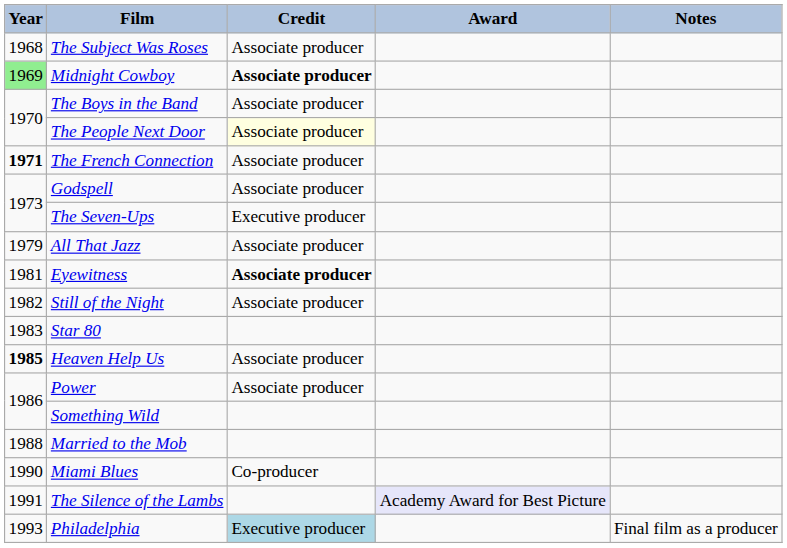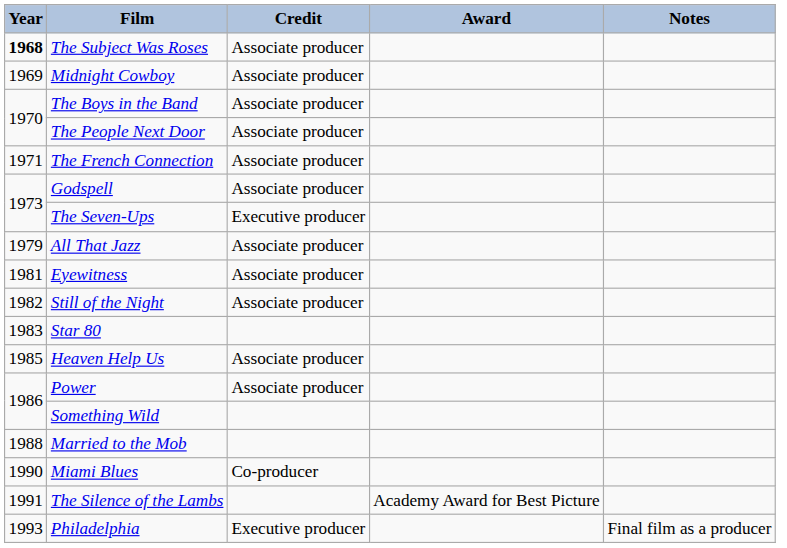The Subject Was Roses | Year: normal -> bold
Midnight Cowboy | Year: lightgreen background -> no background
Midnight Cowboy | Credit: bold -> normal
The People Next Door | Credit: lightyellow background -> no background
The French Connection | Year: bold -> normal
Eyewitness | Credit: bold -> normal
Heaven Help Us | Year: bold -> normal
The Silence of the Lambs | Award: lavender background -> no background
Philadelphia | Credit: lightblue background -> no background
